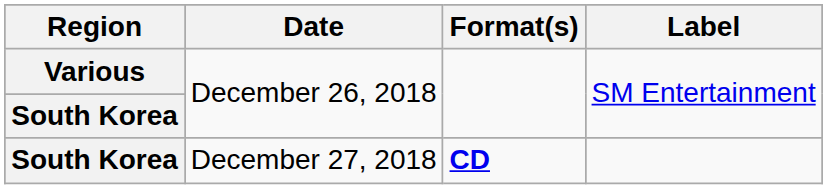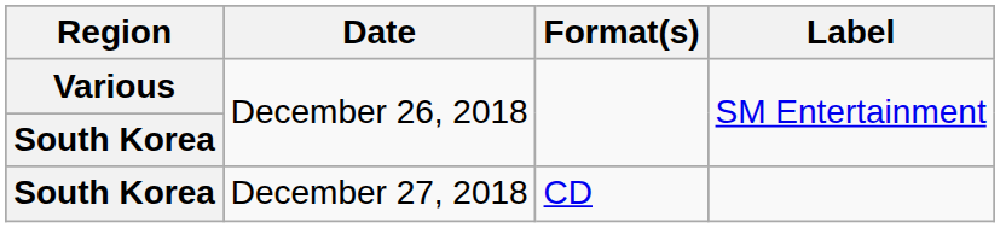South Korea / December 27, 2018 | Format(s): bold -> normal
